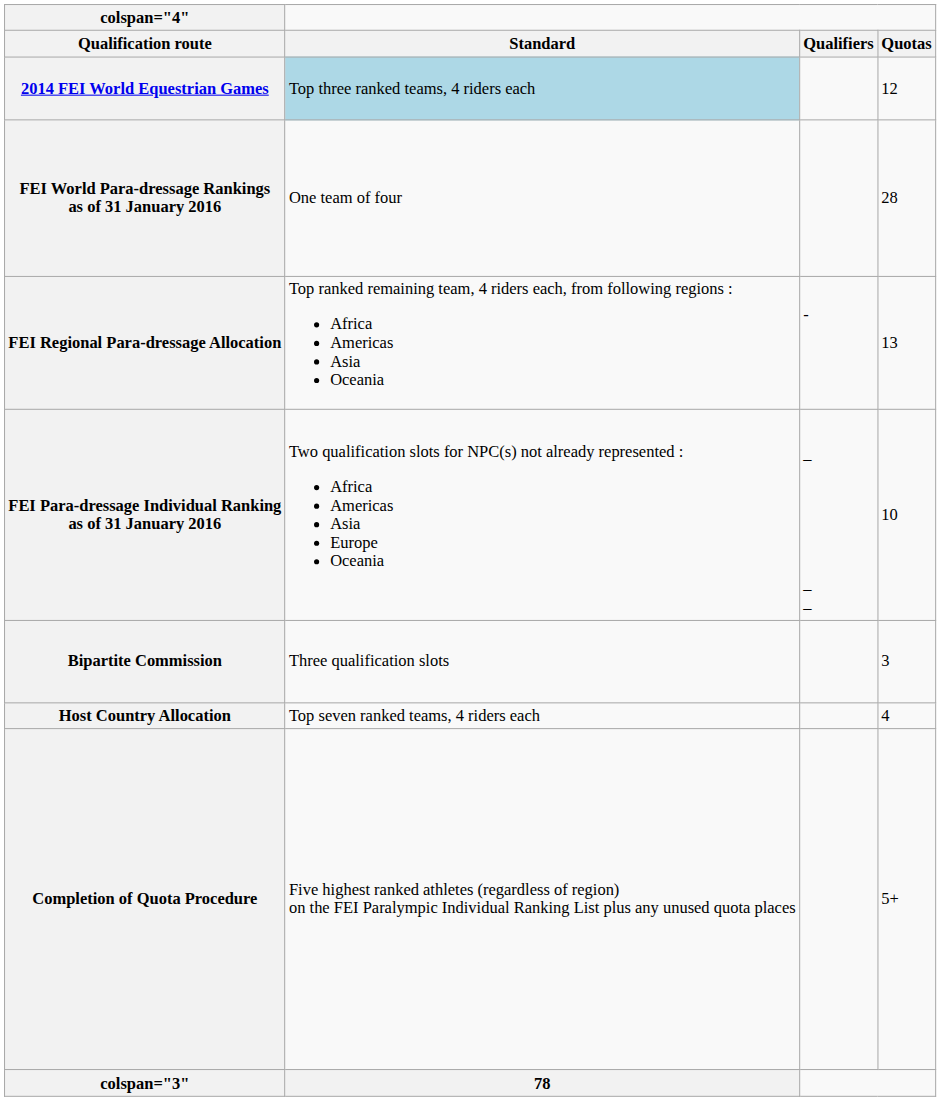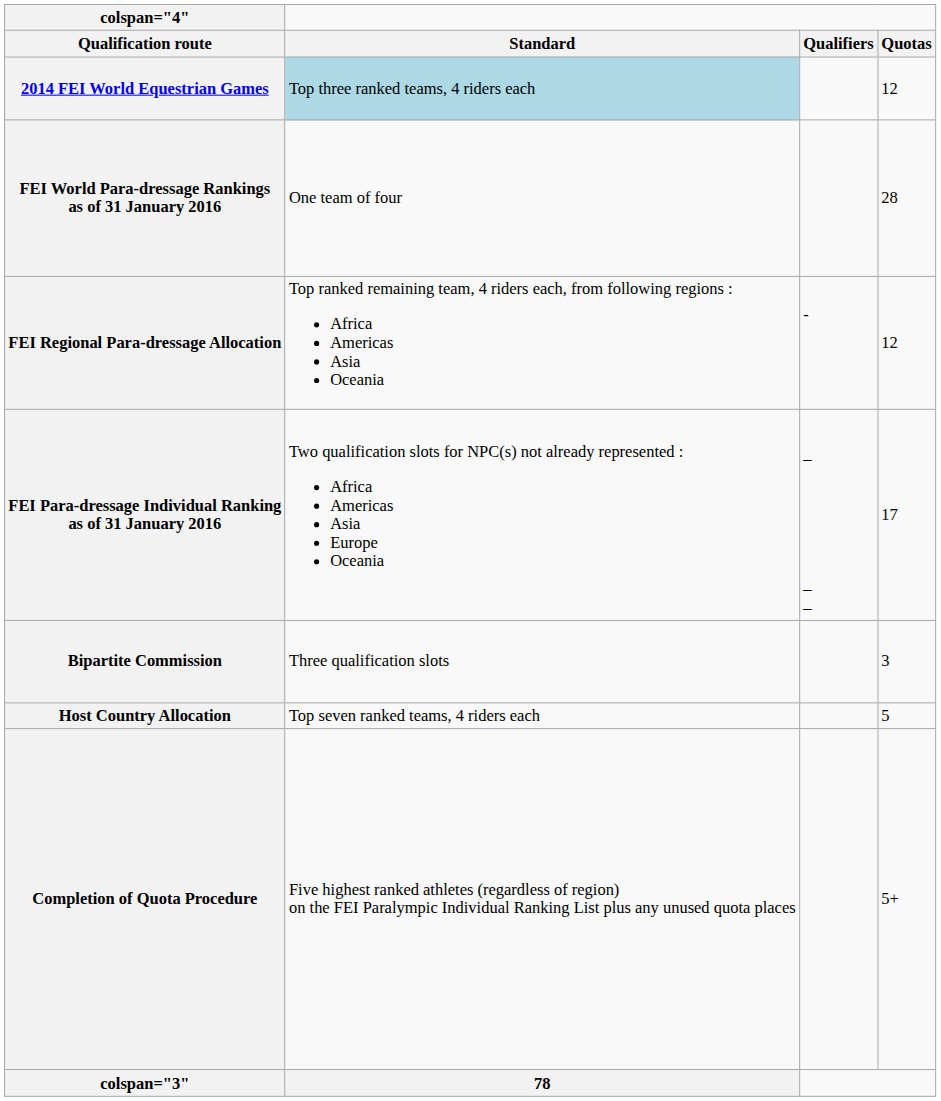FEI Regional Para-dressage Allocation | Quotas: 13 -> 12
FEI Para-dressage Individual Ranking as of 31 January 2016 | Quotas: 10 -> 17
Host Country Allocation | Quotas: 4 -> 5
